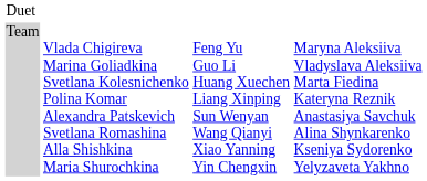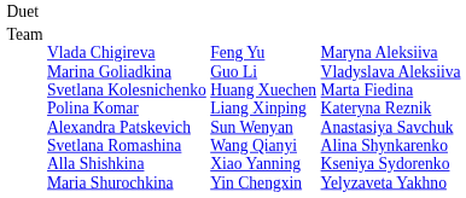Team | column 1: lightgrey background -> no background
